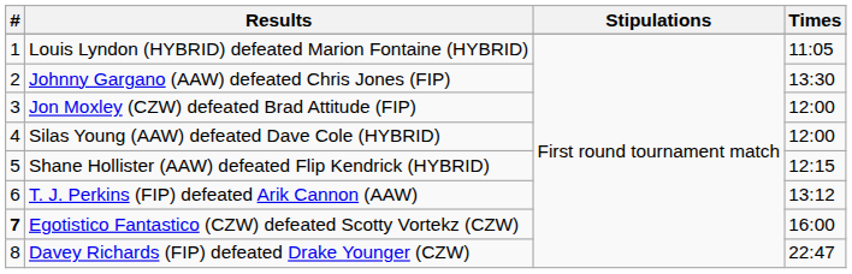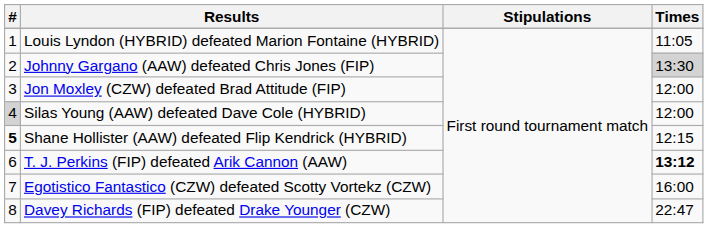Johnny Gargano (AAW) defeated Chris Jones (FIP) | Times: no background -> lightgrey background
Silas Young (AAW) defeated Dave Cole (HYBRID) | #: no background -> lightgrey background
Shane Hollister (AAW) defeated Flip Kendrick (HYBRID) | #: normal -> bold
T. J. Perkins (FIP) defeated Arik Cannon (AAW) | Times: normal -> bold
Egotistico Fantastico (CZW) defeated Scotty Vortekz (CZW) | #: bold -> normal
